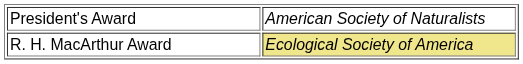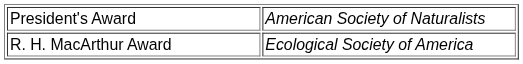R. H. MacArthur Award | column 2: khaki background -> no background
